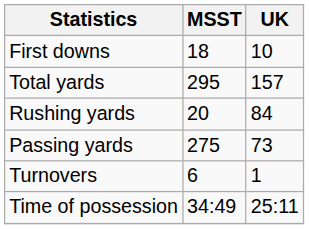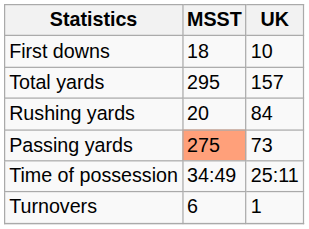Passing yards | MSST: no background -> lightsalmon background
rows swapped: Turnovers <-> Time of possession
